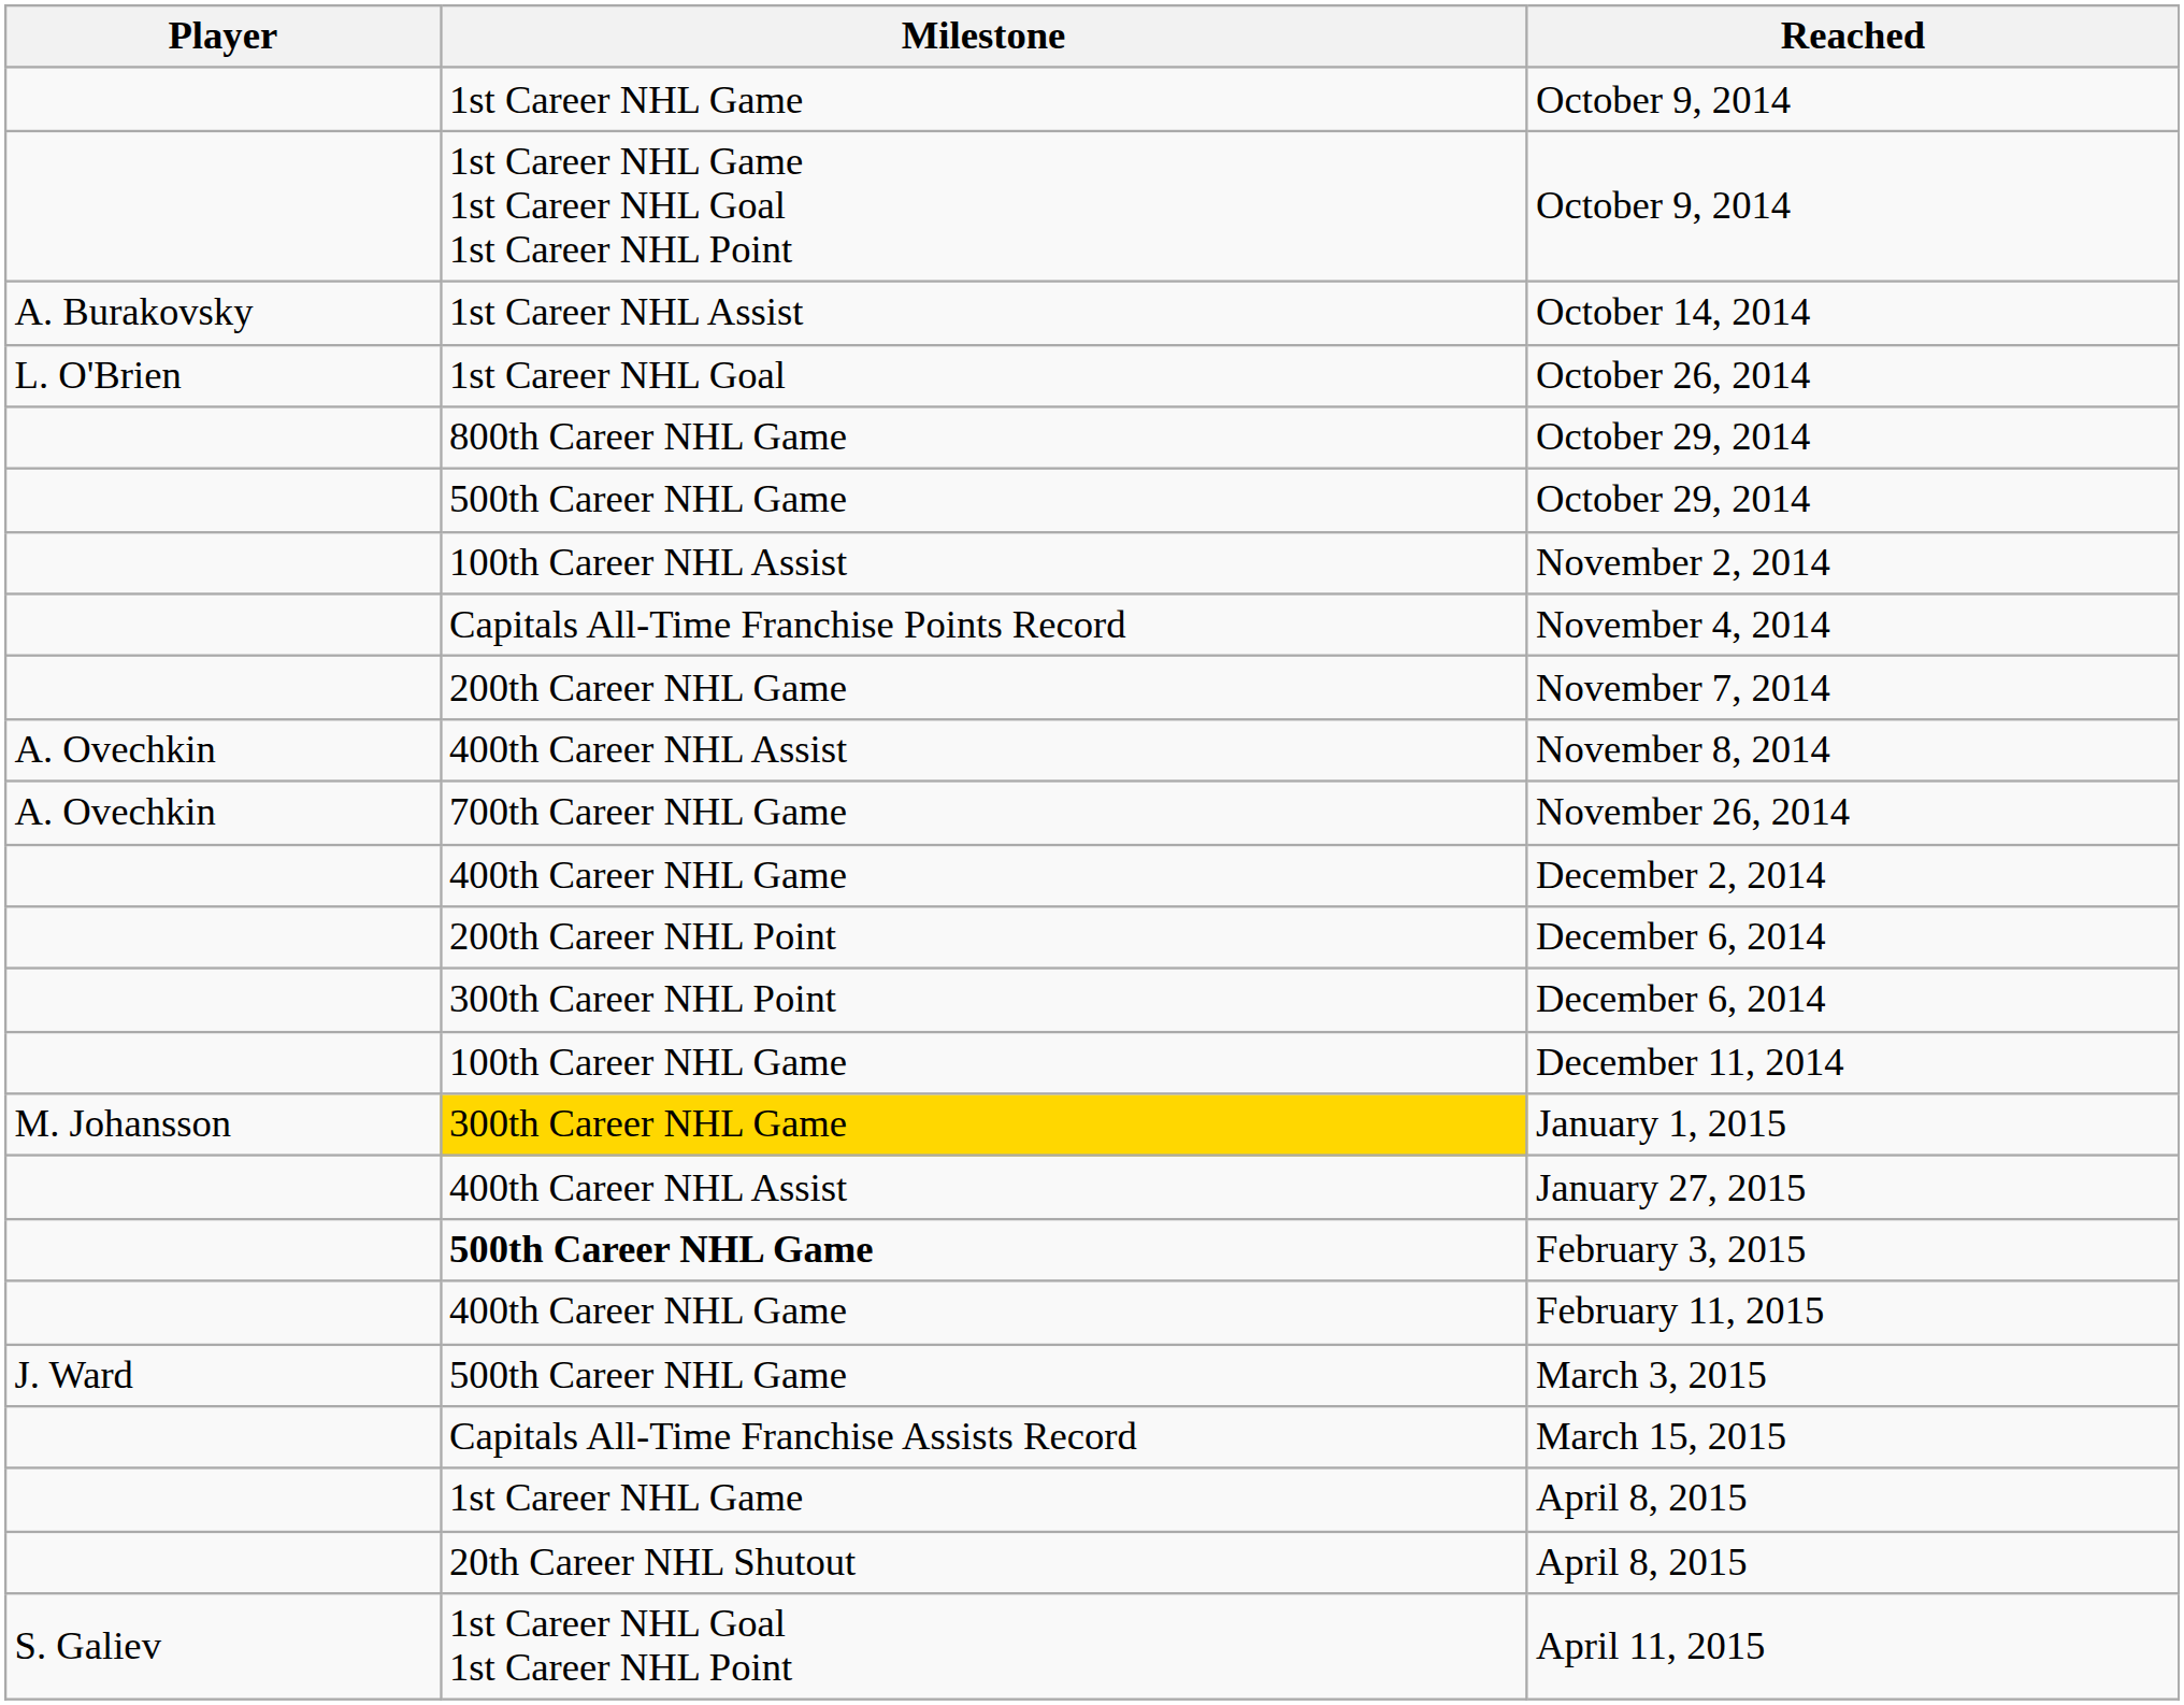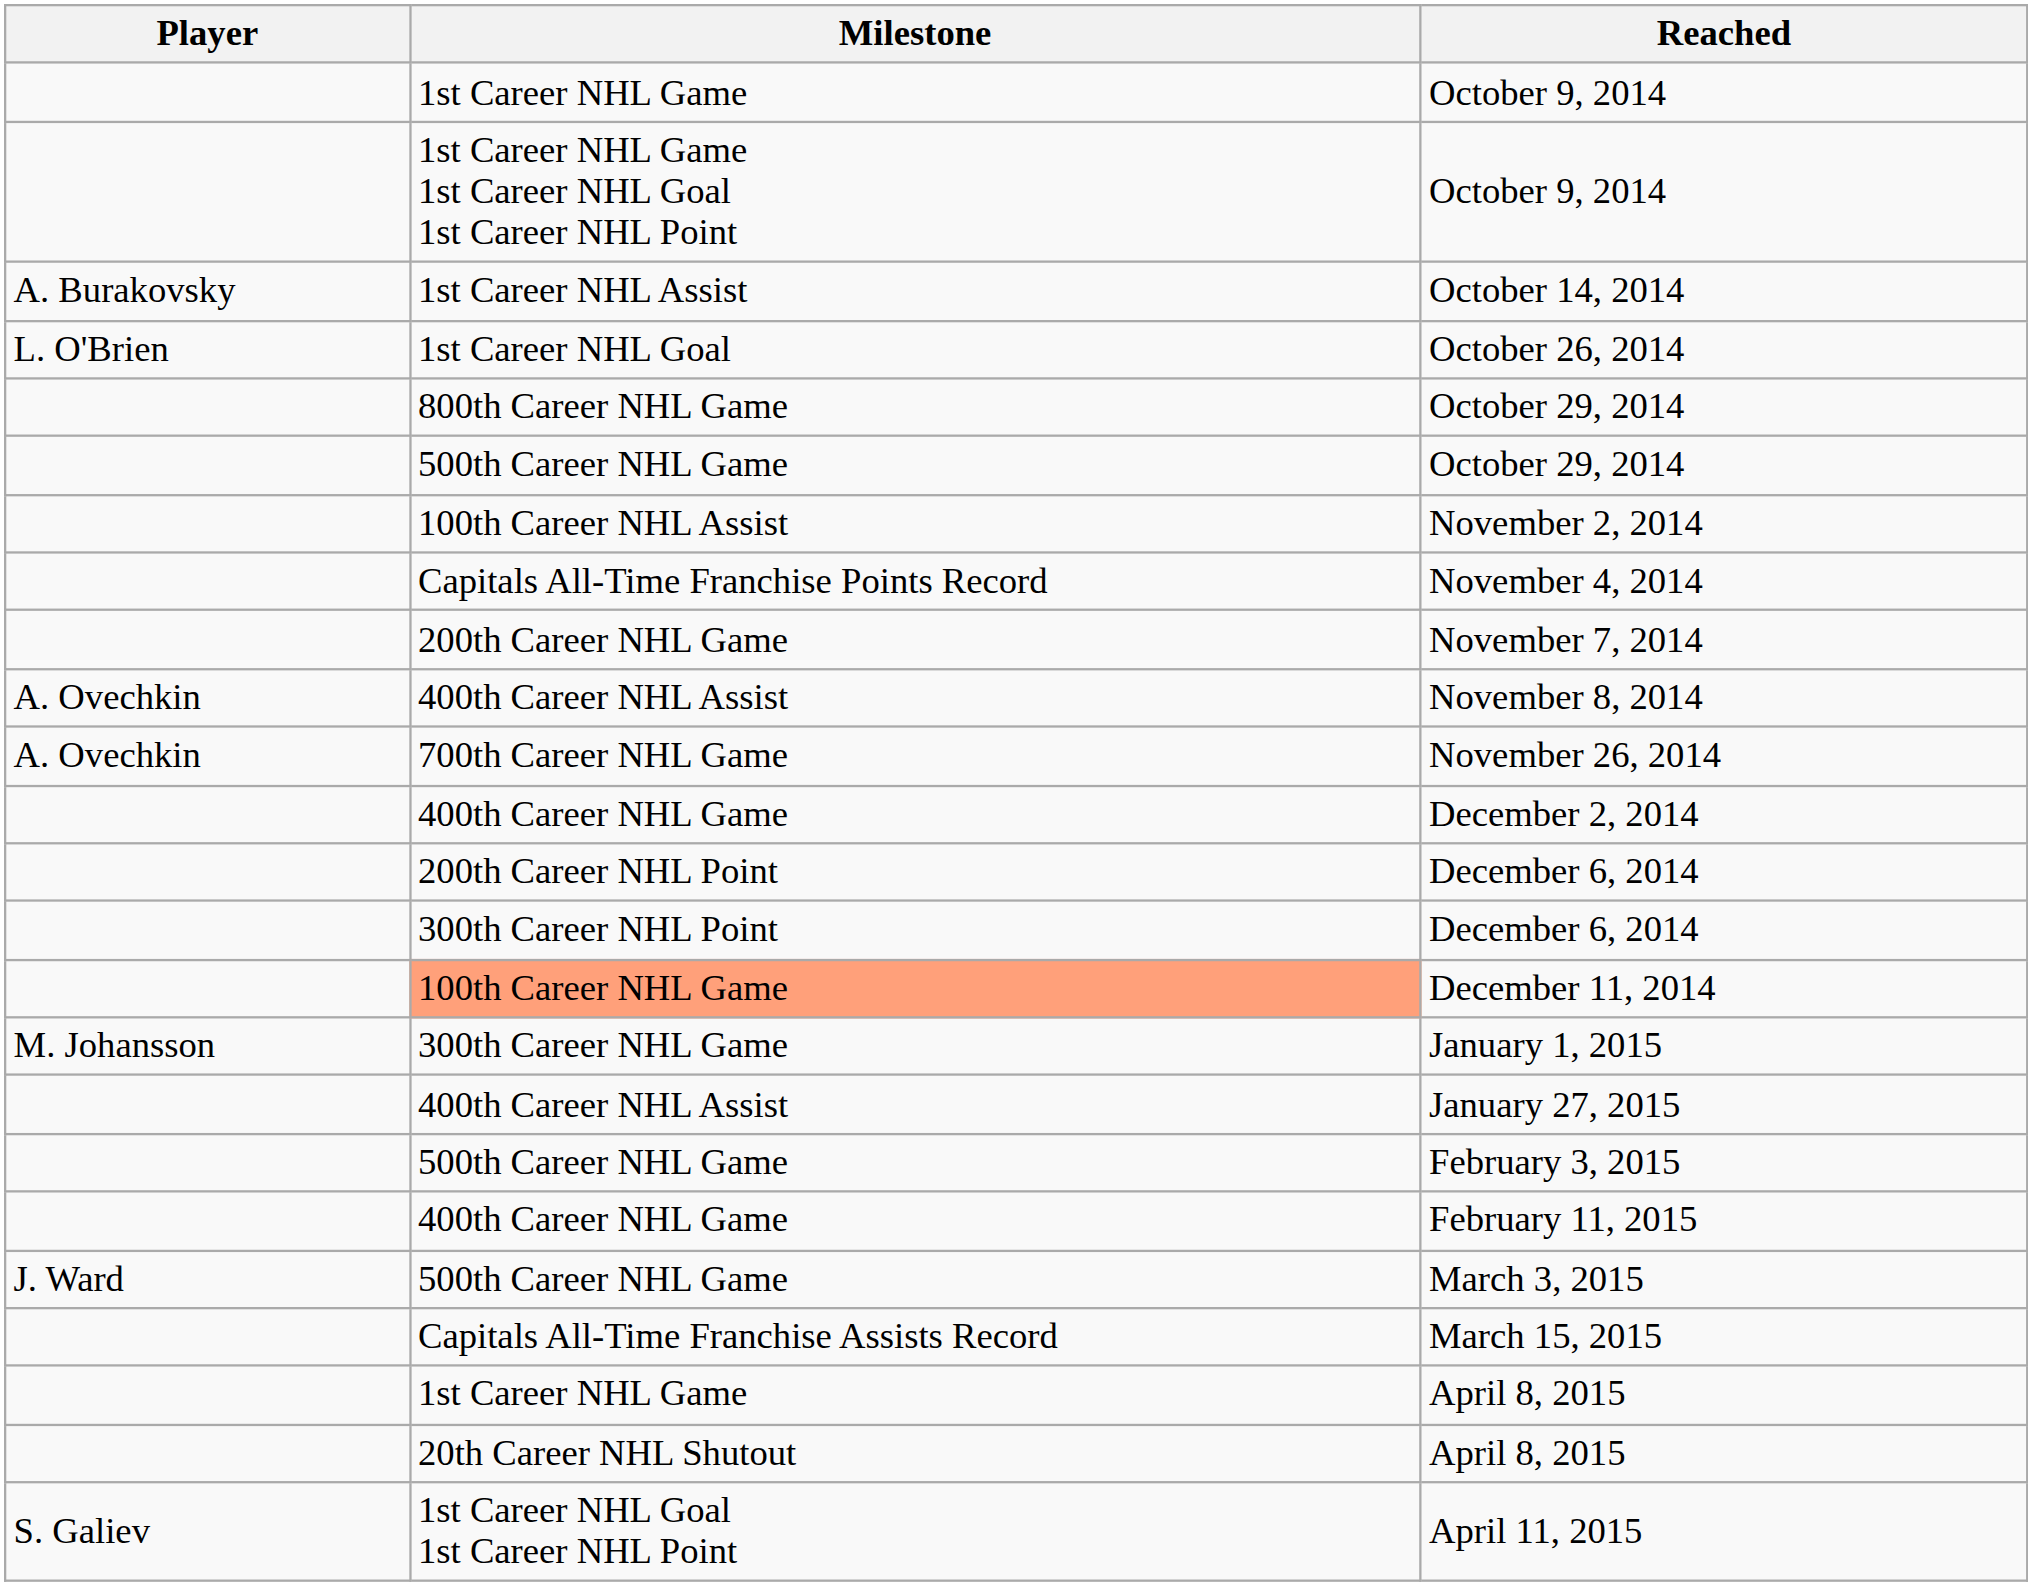row 16 | Milestone: no background -> lightsalmon background
row 17 | Milestone: gold background -> no background
row 19 | Milestone: bold -> normal
